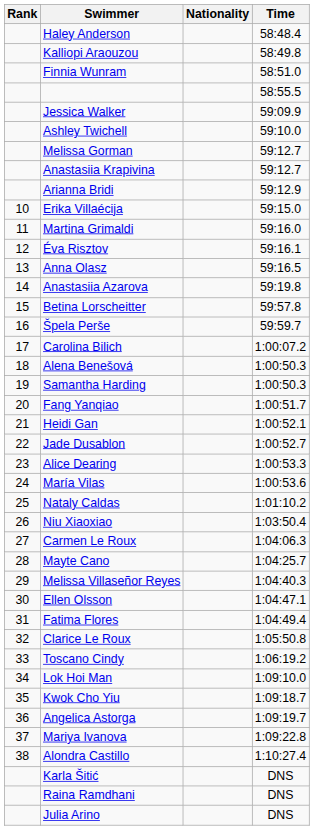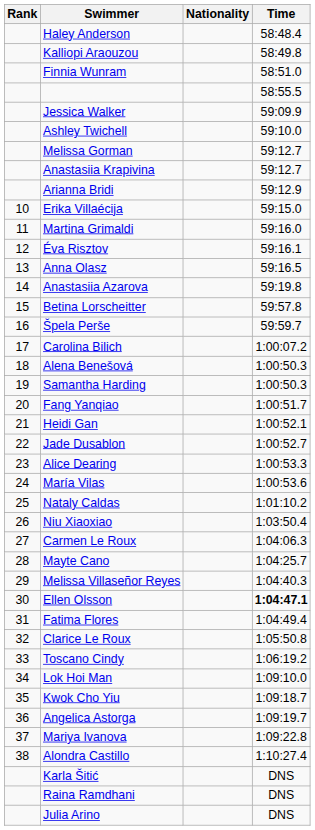Ellen Olsson | Time: normal -> bold
